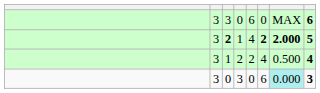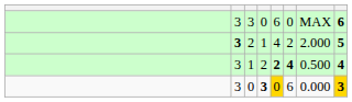row 3 | column 2: normal -> bold
row 3 | column 3: bold -> normal
row 3 | column 6: bold -> normal
row 3 | column 7: bold -> normal
row 4 | column 5: normal -> bold
row 4 | column 6: normal -> bold
row 5 | column 4: normal -> bold
row 5 | column 5: no background -> gold background
row 5 | column 7: paleturquoise background -> no background
row 5 | column 8: no background -> gold background
